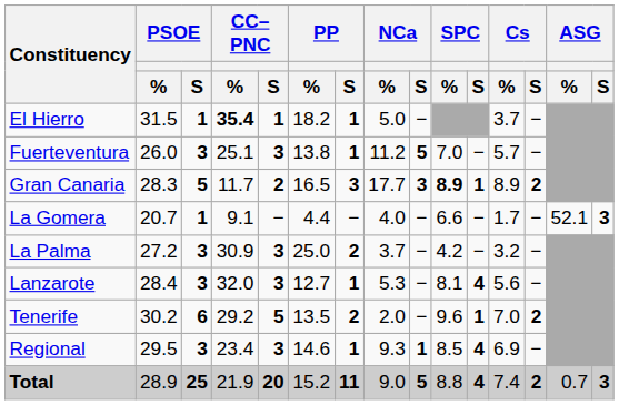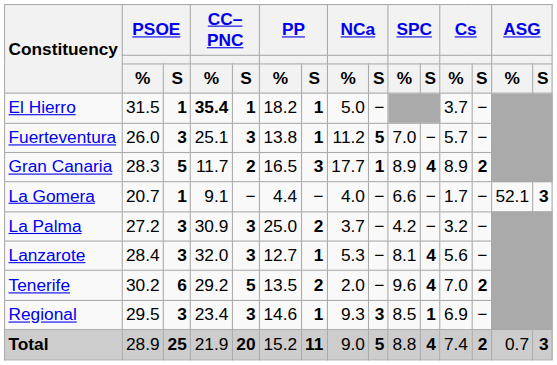Gran Canaria | NCa / S: 3 -> 1
Gran Canaria | SPC / %: bold -> normal
Gran Canaria | SPC / S: 1 -> 4
Tenerife | SPC / S: 1 -> 4
Regional | NCa / S: 1 -> 3
Regional | SPC / S: 4 -> 1
